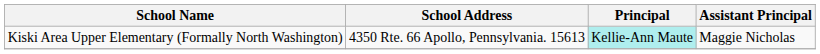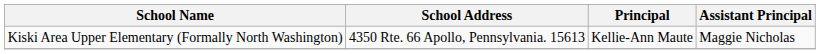Kiski Area Upper Elementary (Formally North Washington) | Principal: paleturquoise background -> no background
